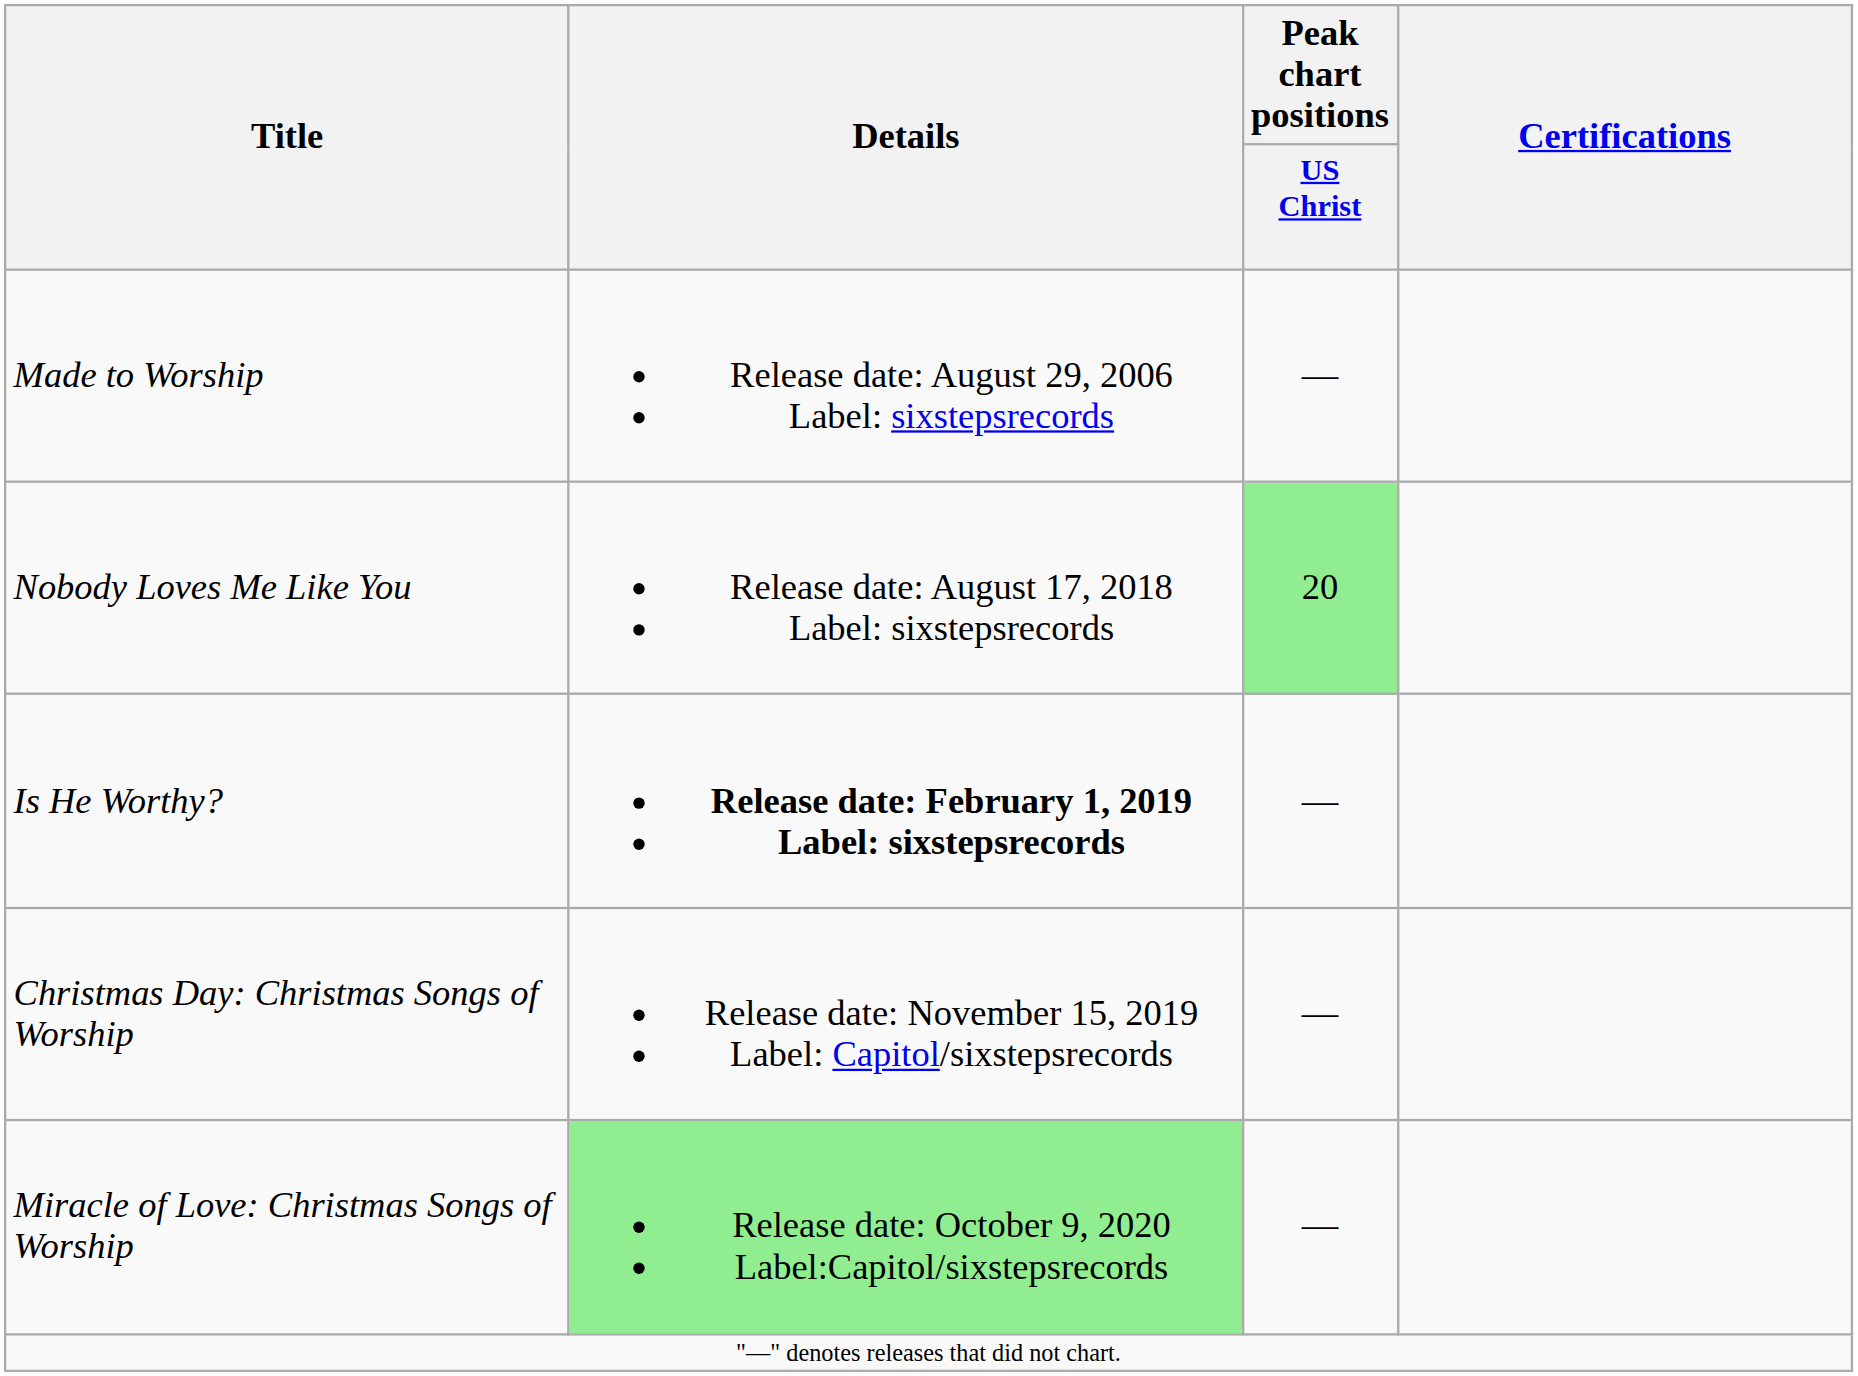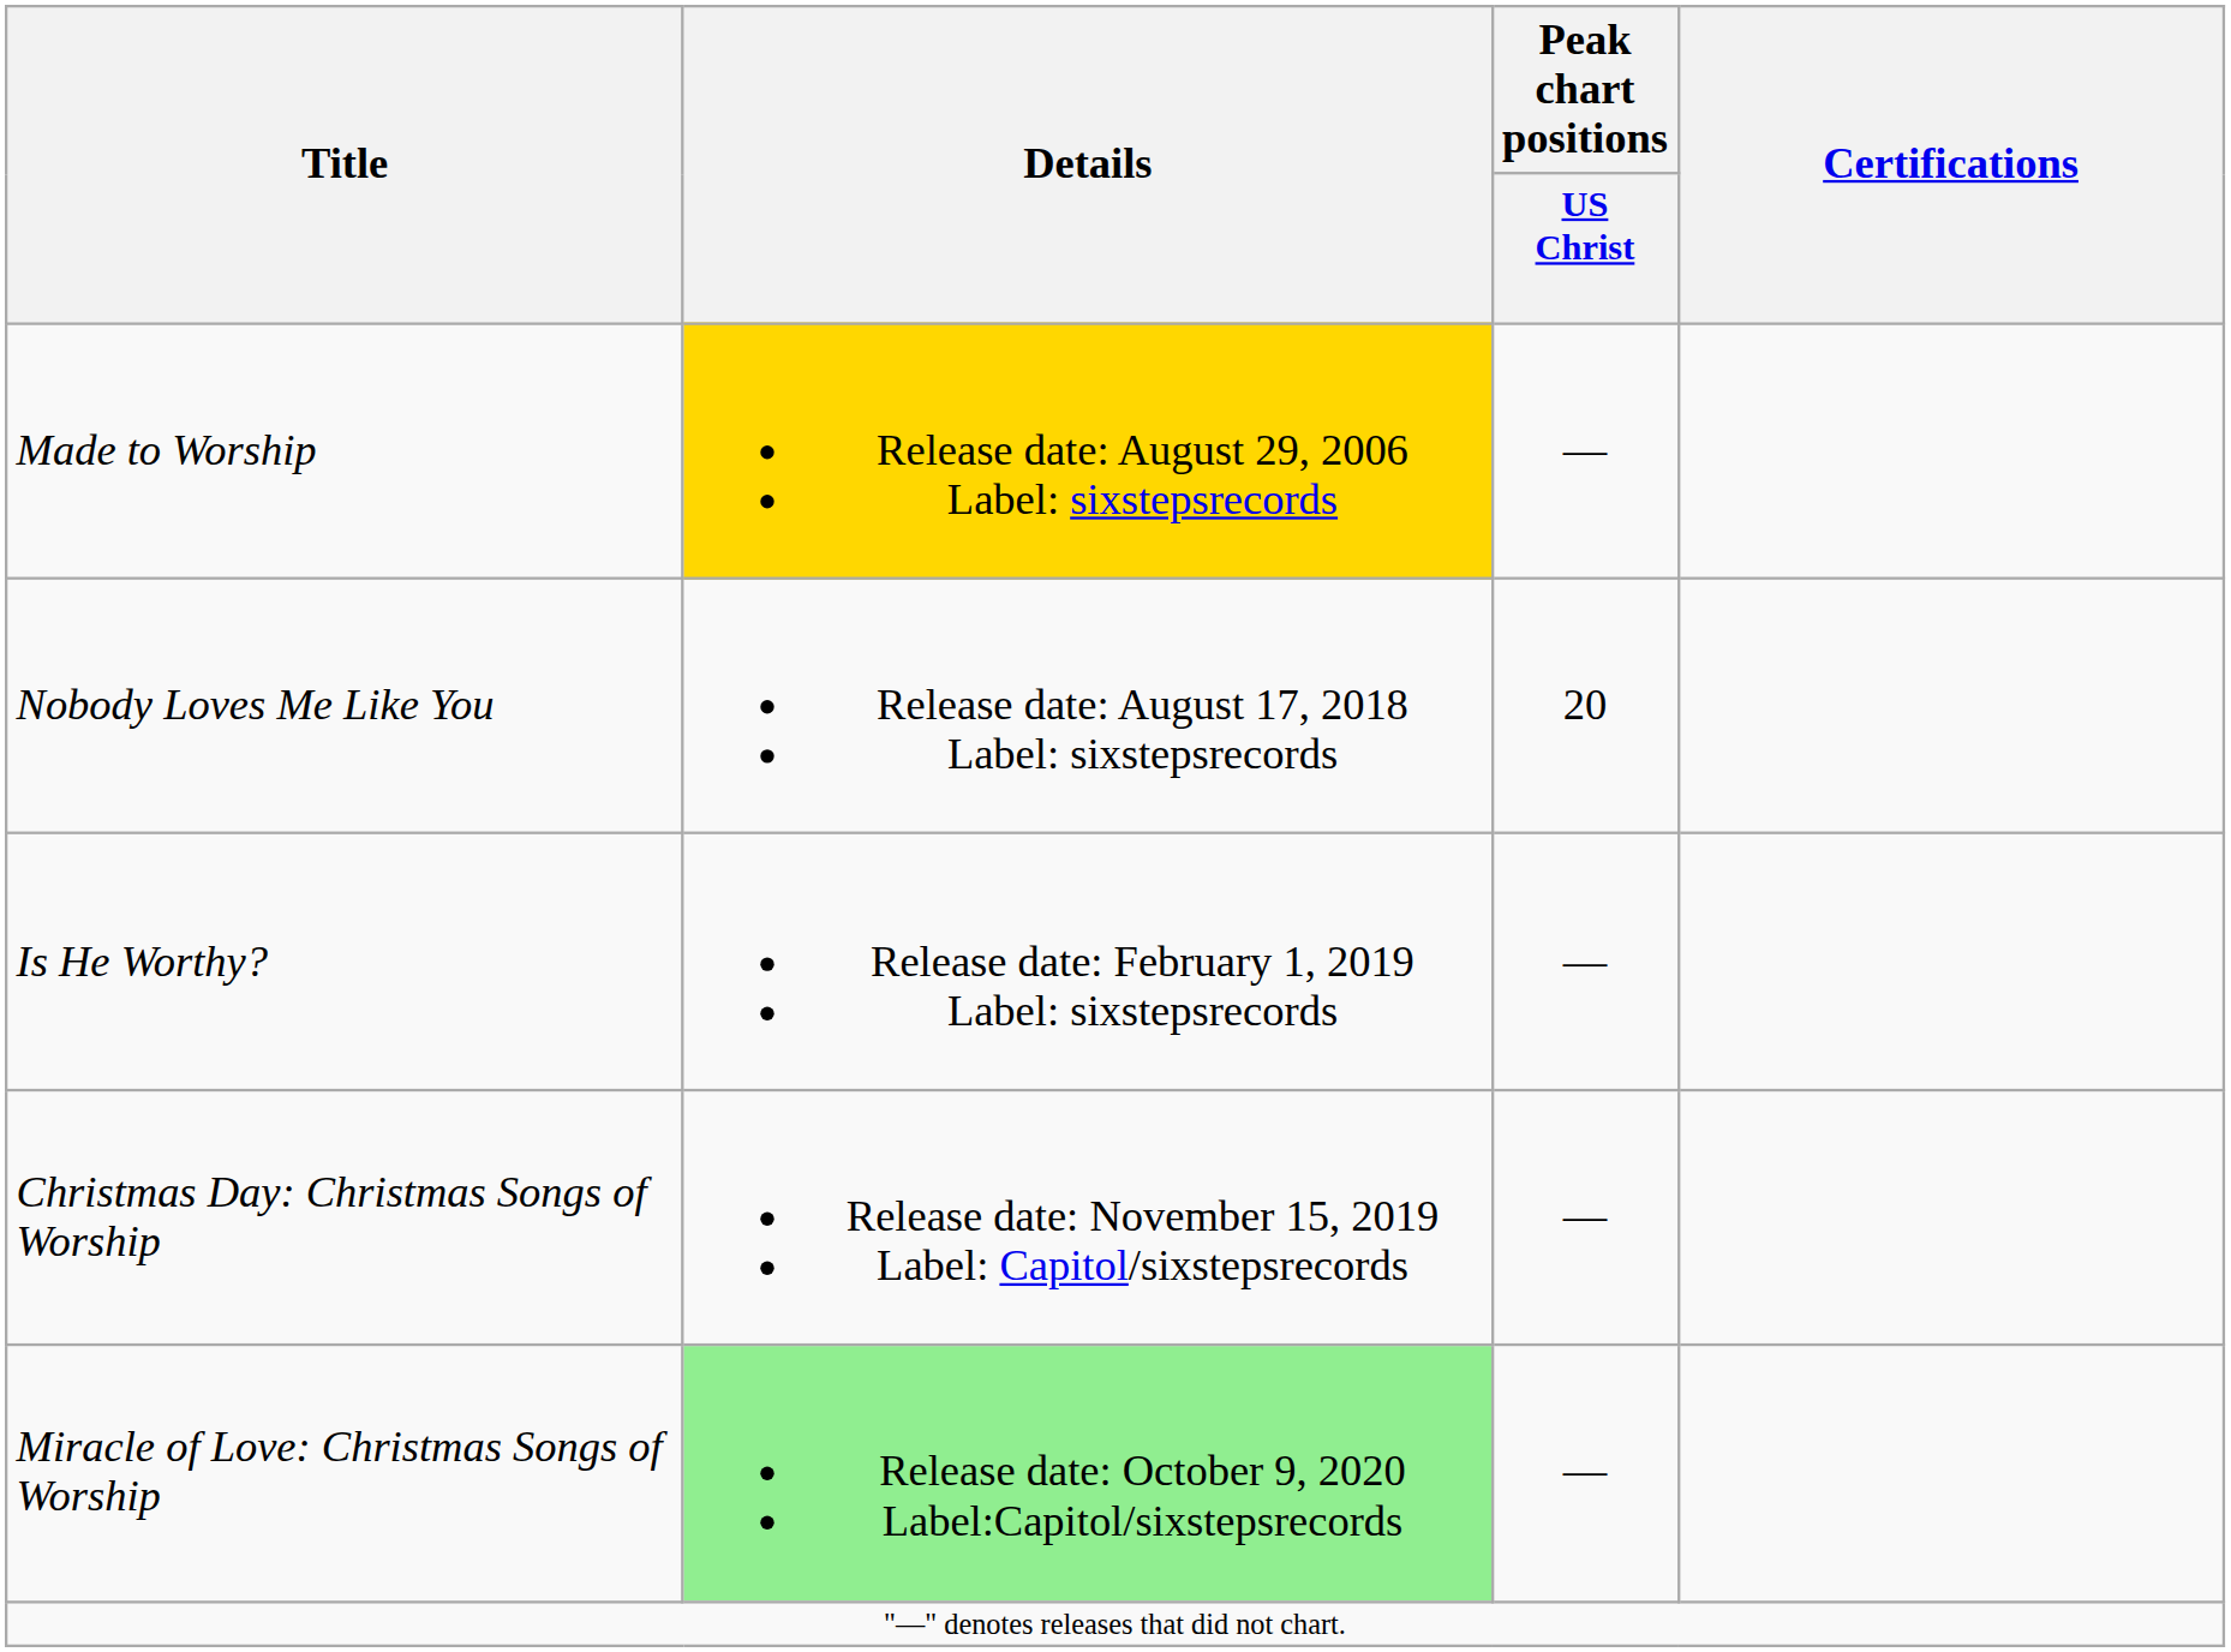Made to Worship | Details: no background -> gold background
Nobody Loves Me Like You | Peak chart positions / US Christ: lightgreen background -> no background
Is He Worthy? | Details: bold -> normal
